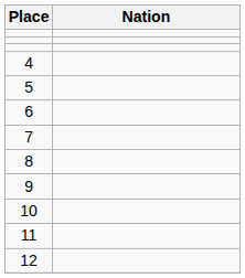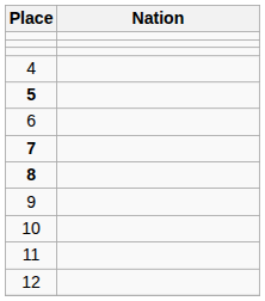row 6 | Place: normal -> bold
row 8 | Place: normal -> bold
row 9 | Place: normal -> bold
